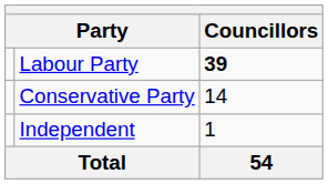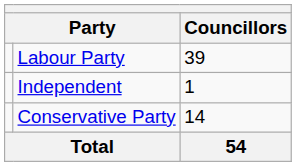Labour Party | Councillors: bold -> normal
rows swapped: Conservative Party <-> Independent
